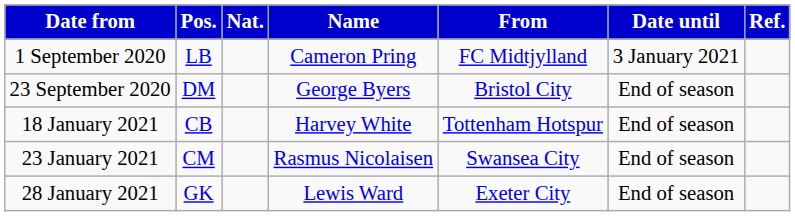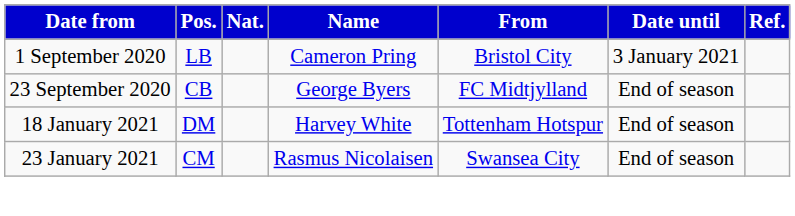1 September 2020 | From: FC Midtjylland -> Bristol City
23 September 2020 | Pos.: DM -> CB
23 September 2020 | From: Bristol City -> FC Midtjylland
18 January 2021 | Pos.: CB -> DM
- row: 28 January 2021 | GK | Lewis Ward | Exeter City | End of season
